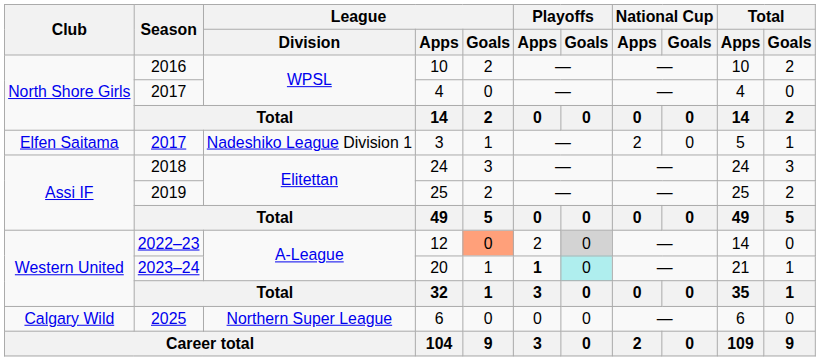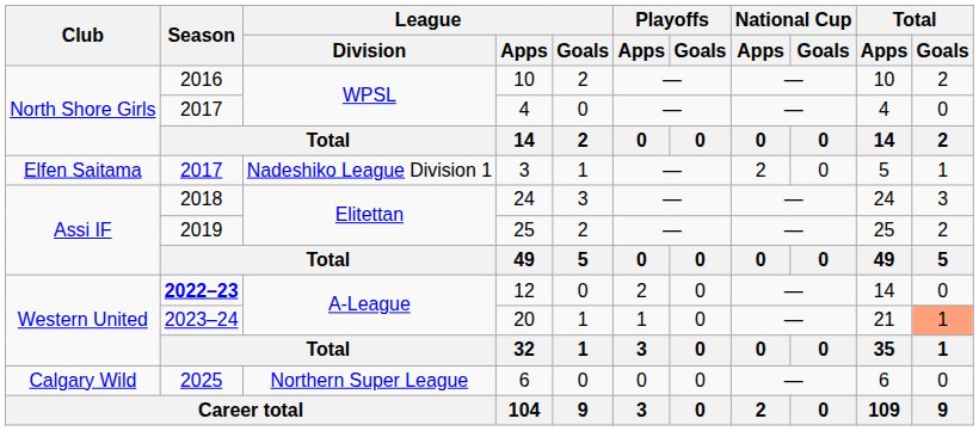12 | Season: normal -> bold
12 | League / Goals: lightsalmon background -> no background
12 | Playoffs / Goals: lightgrey background -> no background
20 | Playoffs / Apps: bold -> normal
20 | Playoffs / Goals: paleturquoise background -> no background
20 | Total / Goals: no background -> lightsalmon background
